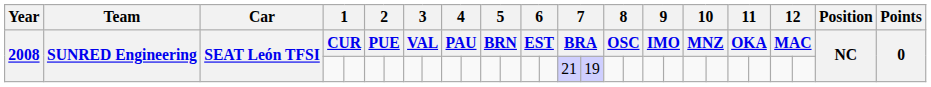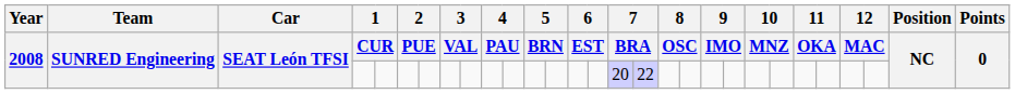row 3 | column 16: 21 -> 20
row 3 | column 17: 19 -> 22
